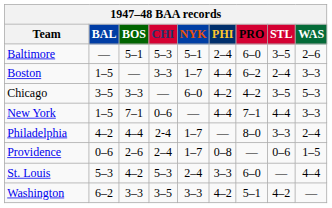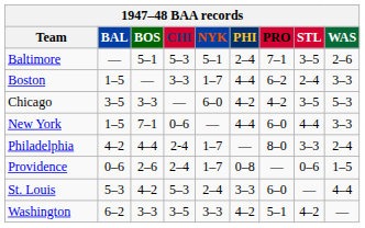Baltimore | PRO: 6–0 -> 7–1
New York | PRO: 7–1 -> 6–0
